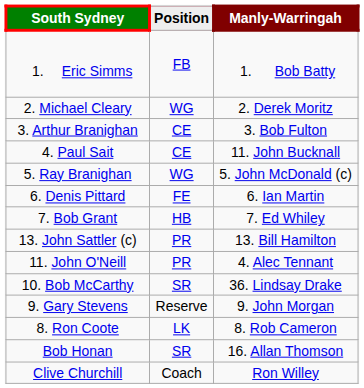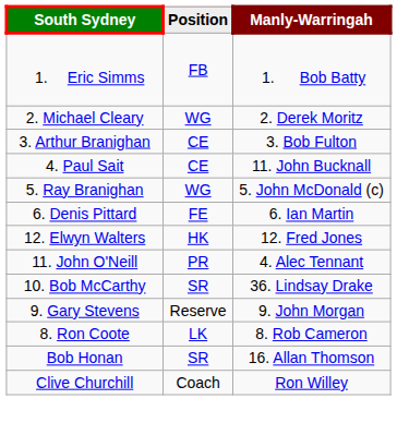- row: 7. Bob Grant | HB | 7. Ed Whiley
- row: 13. John Sattler (c) | PR | 13. Bill Hamilton
+ row: 12. Elwyn Walters | HK | 12. Fred Jones
